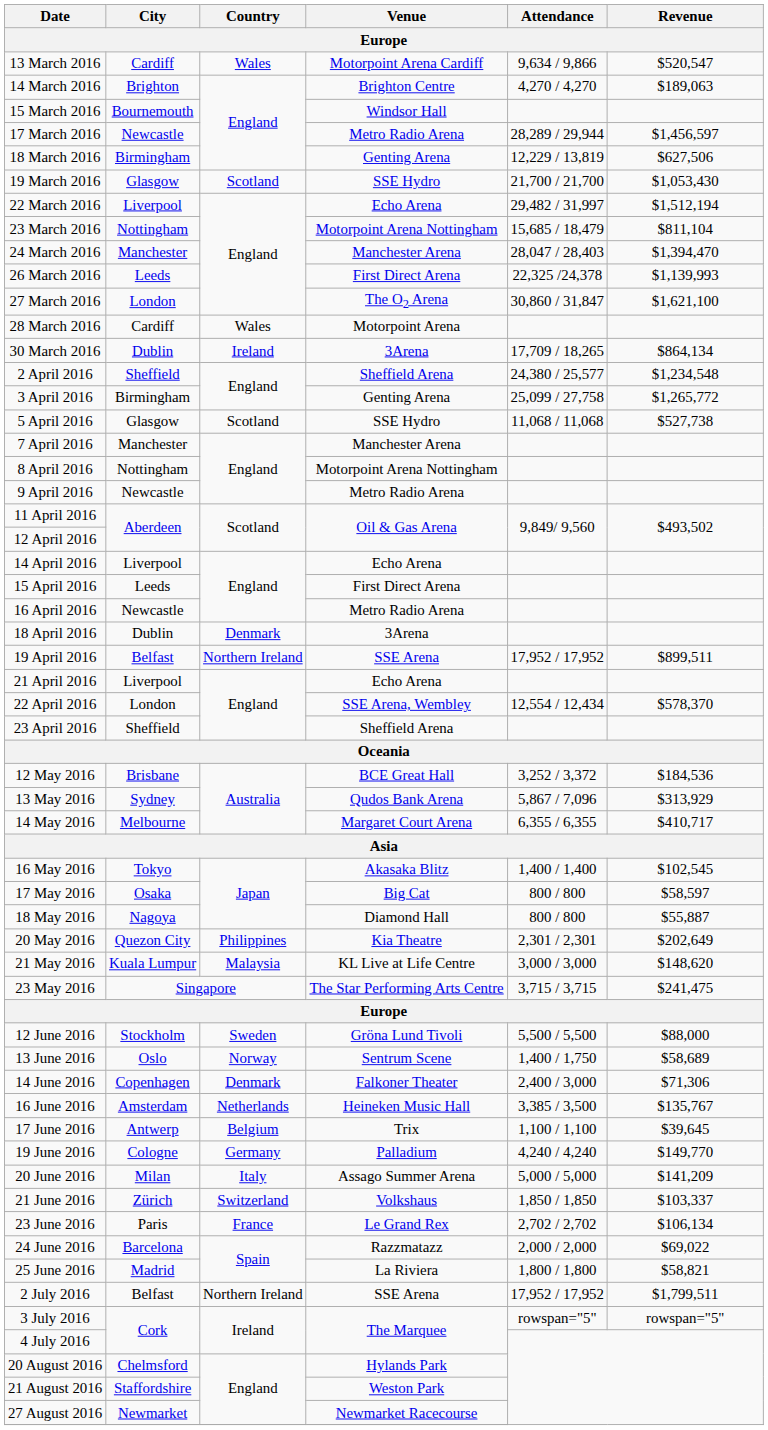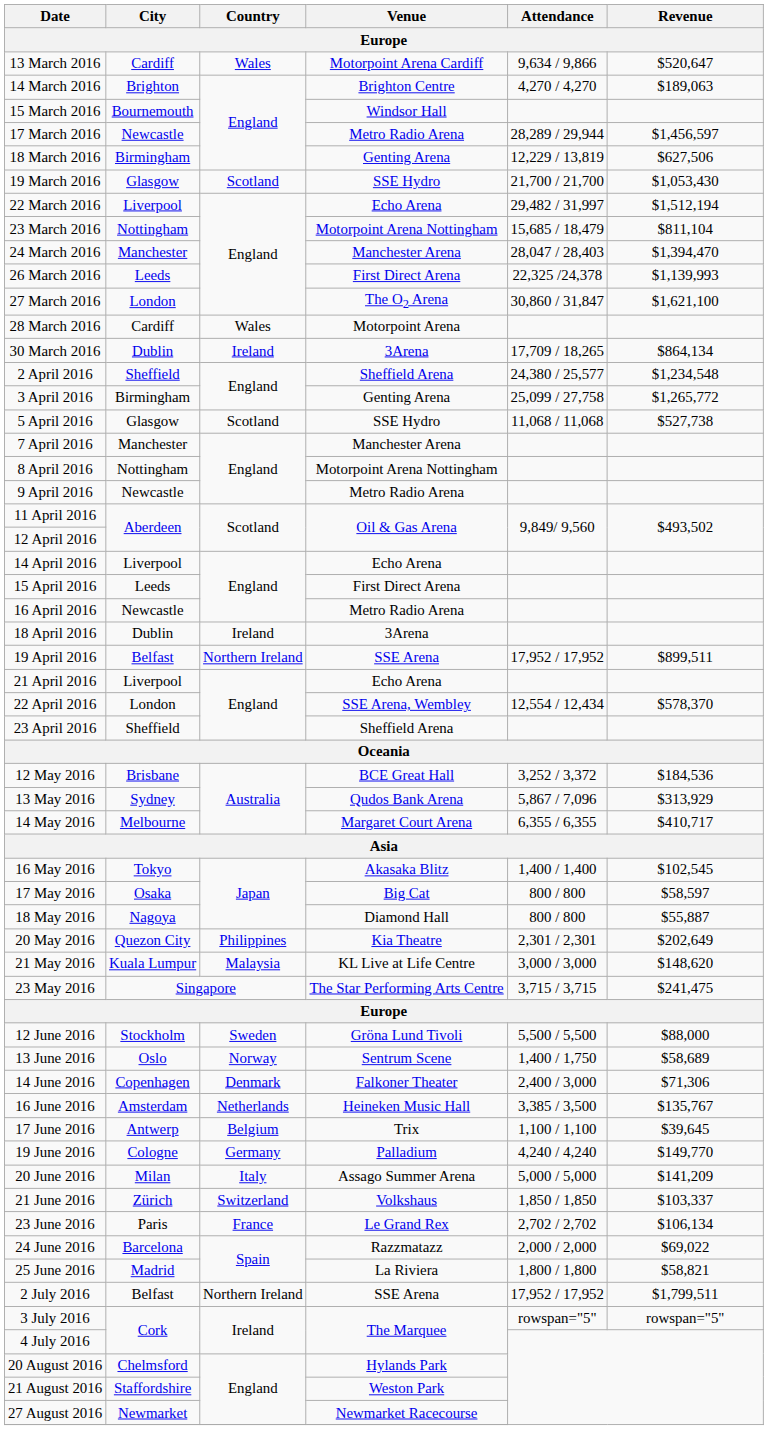13 March 2016 | Revenue: $520,547 -> $520,647
18 April 2016 | Country: Denmark -> Ireland
